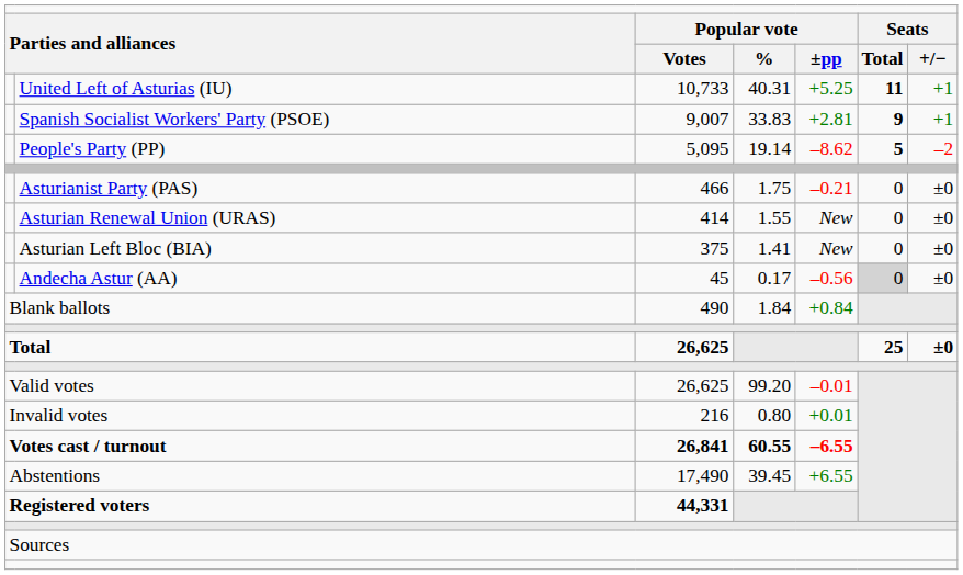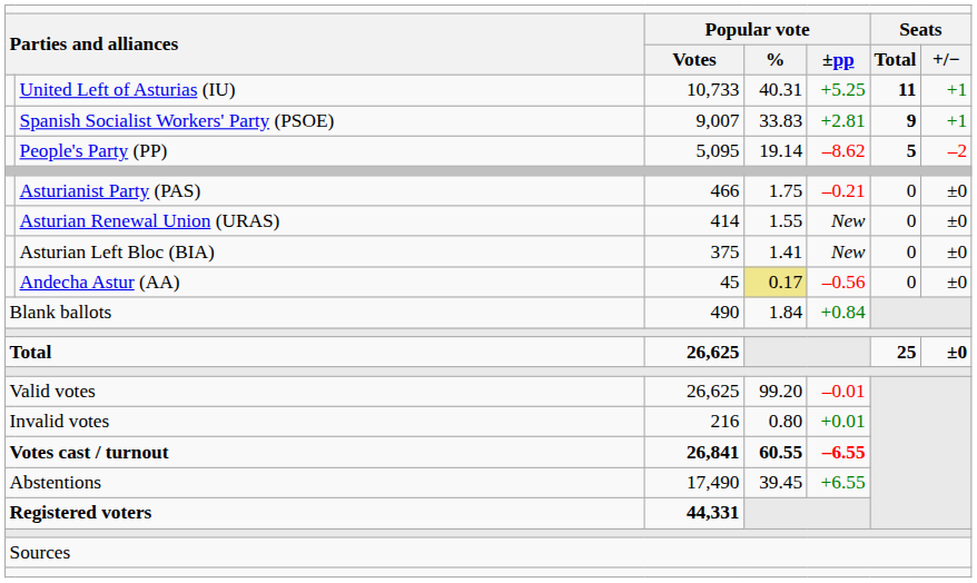Andecha Astur (AA) | column 4: no background -> khaki background
Andecha Astur (AA) | column 6: lightgrey background -> no background
